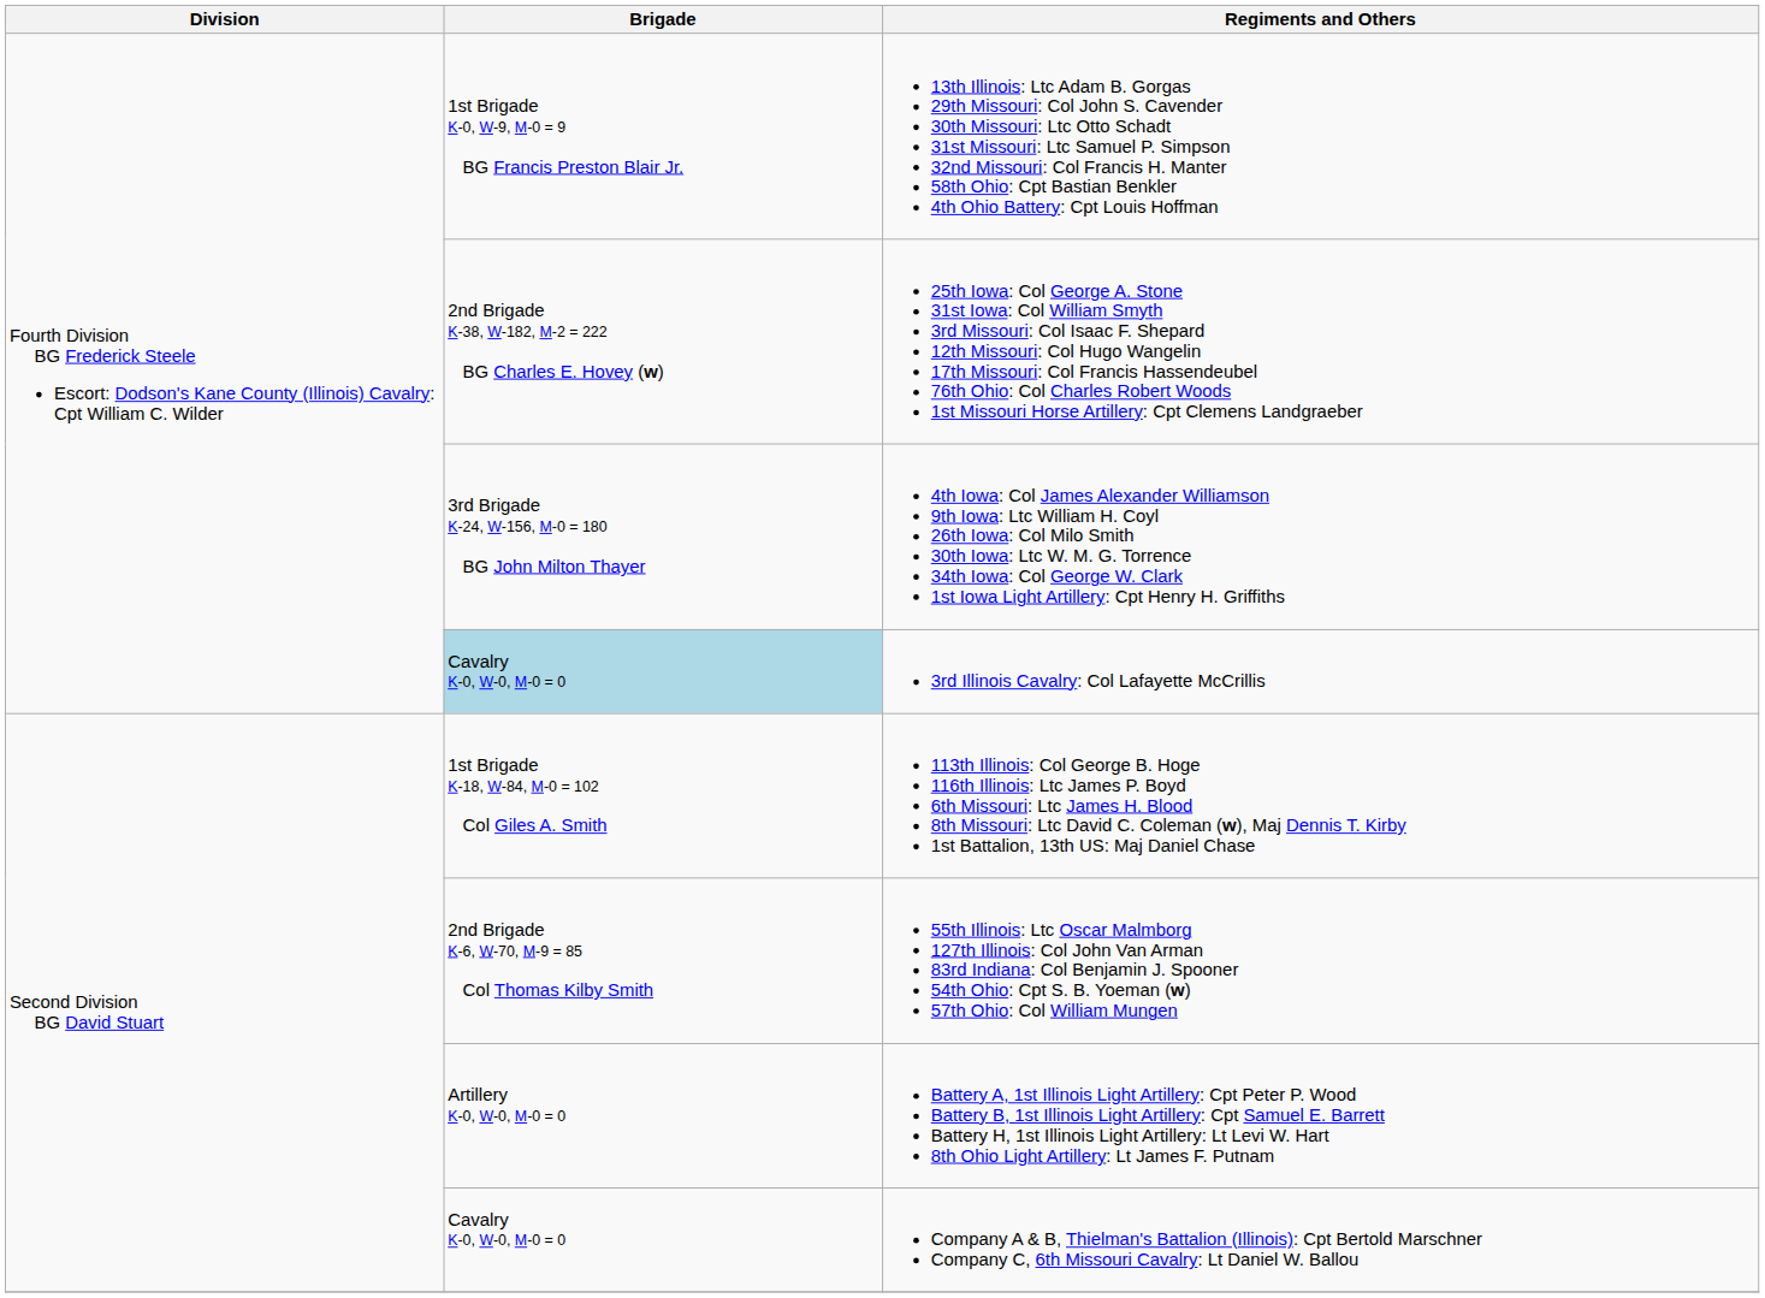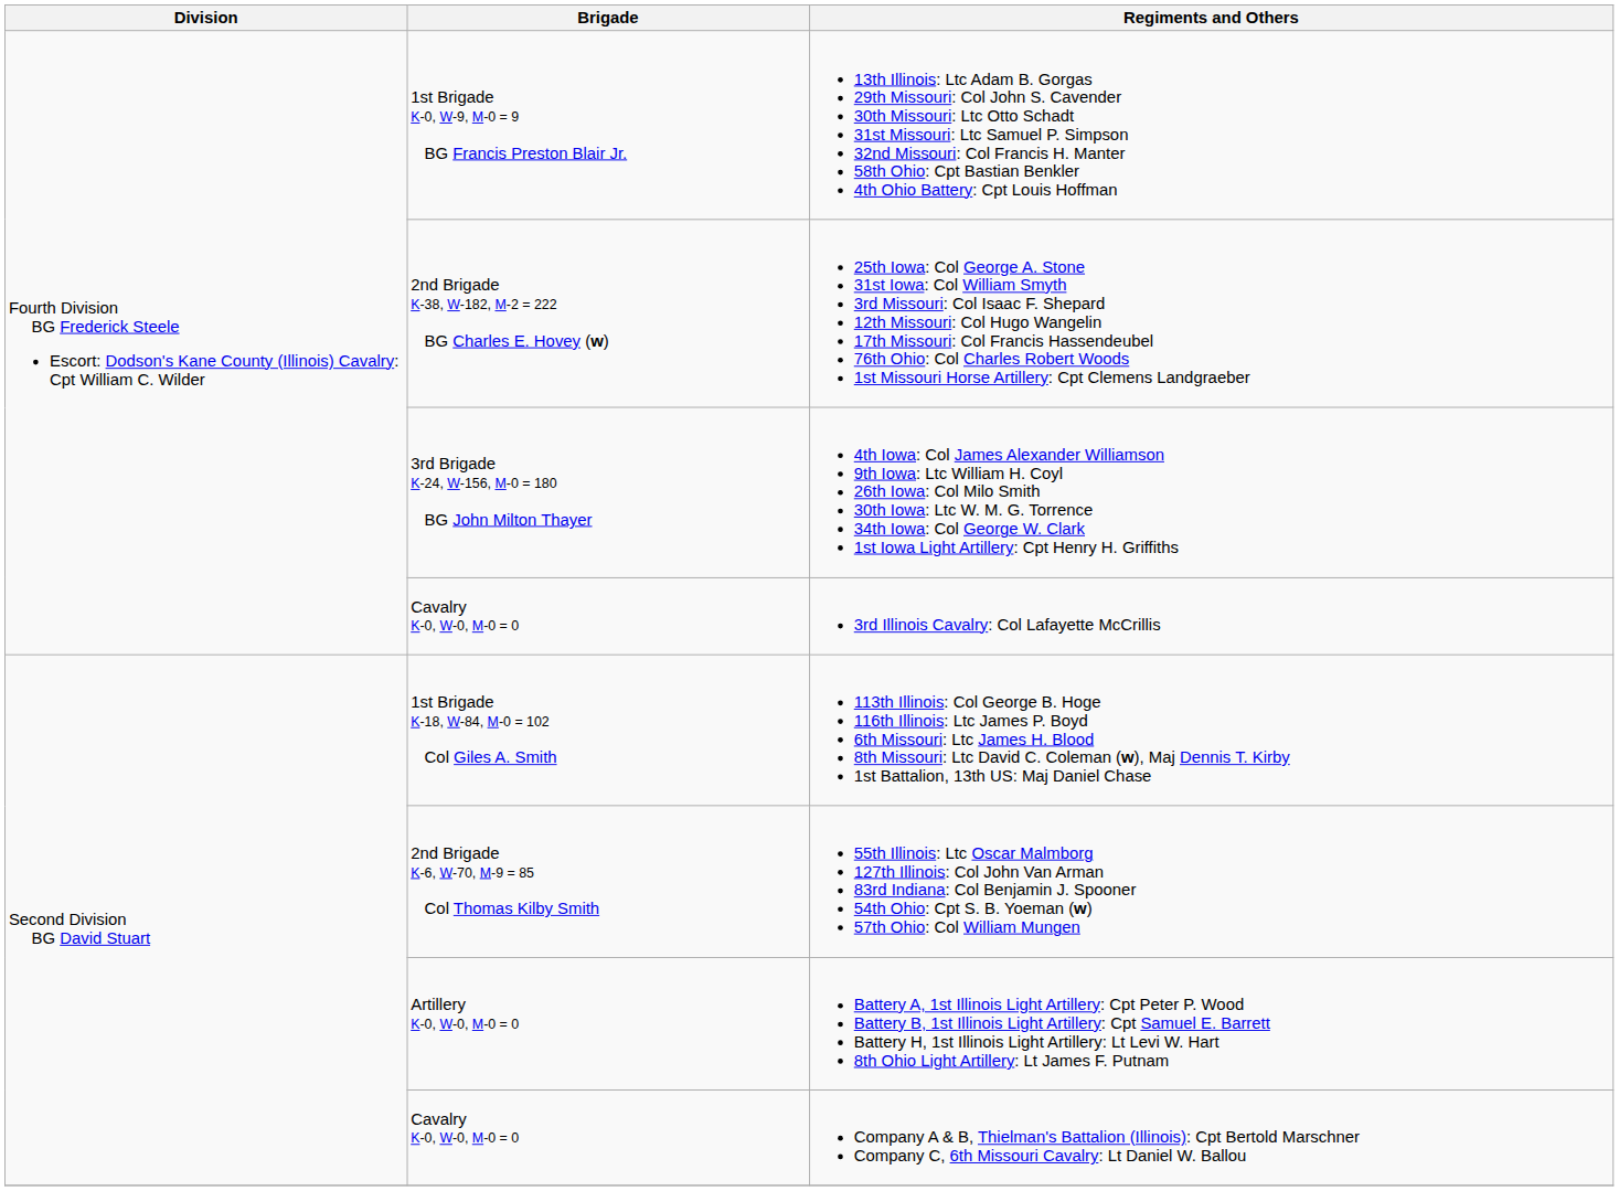3rd Illinois Cavalry: Col Lafayette McCrillis | Brigade: lightblue background -> no background
